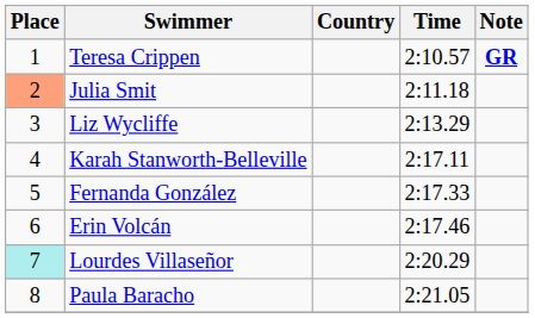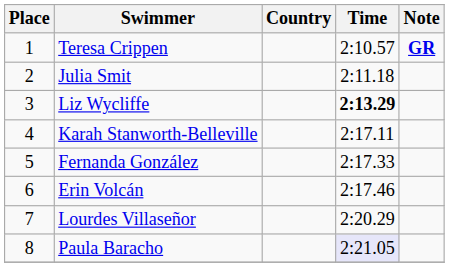Julia Smit | Place: lightsalmon background -> no background
Liz Wycliffe | Time: normal -> bold
Lourdes Villaseñor | Place: paleturquoise background -> no background
Paula Baracho | Time: no background -> lavender background
